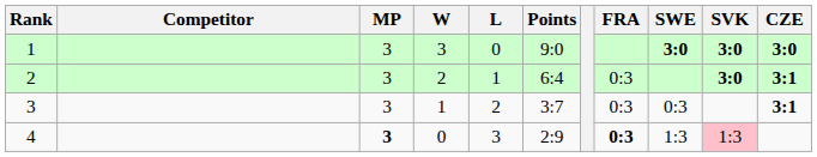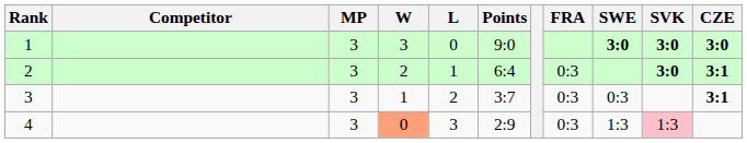4 | MP: bold -> normal
4 | W: no background -> lightsalmon background
4 | FRA: bold -> normal
